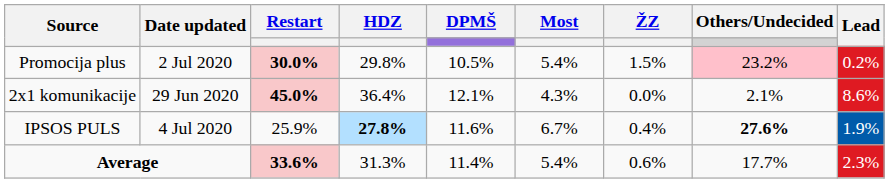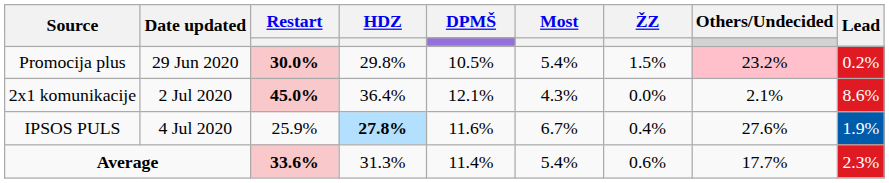Promocija plus | Date updated: 2 Jul 2020 -> 29 Jun 2020
2x1 komunikacije | Date updated: 29 Jun 2020 -> 2 Jul 2020
IPSOS PULS | Others/Undecided: bold -> normal
